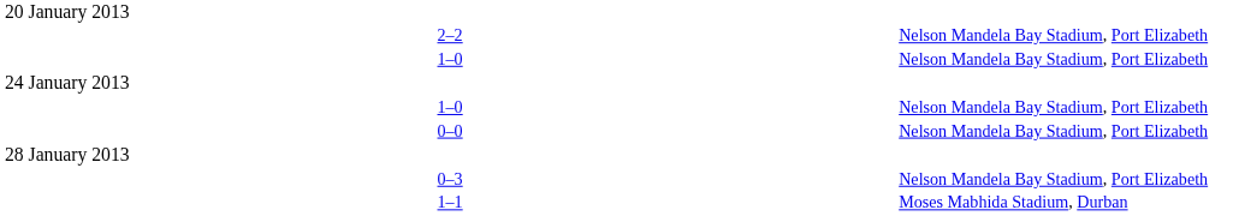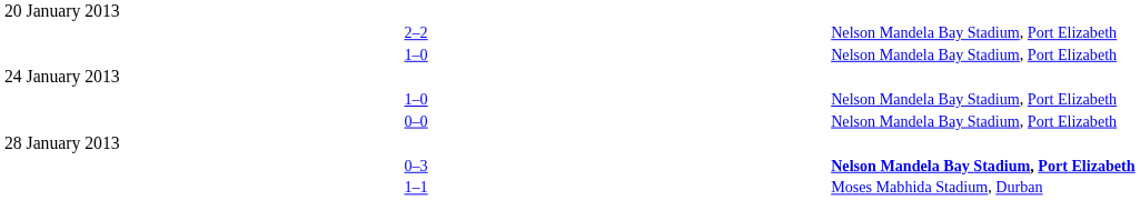0–3 | column 3: normal -> bold
